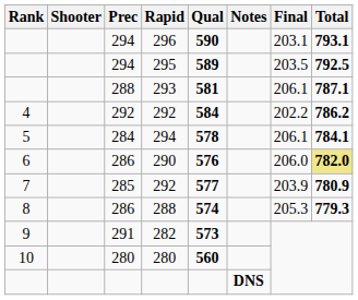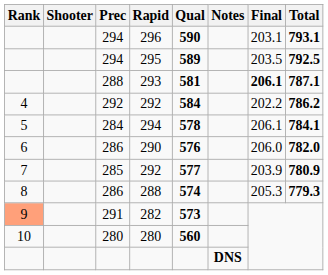293 | Final: normal -> bold
290 | Total: khaki background -> no background
282 | Rank: no background -> lightsalmon background
